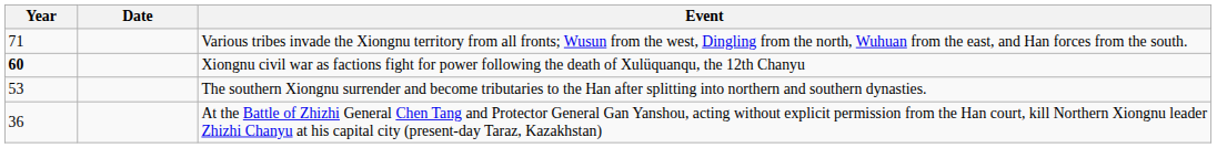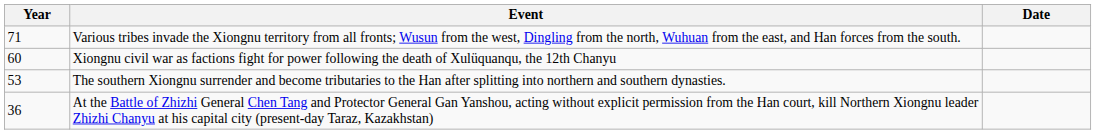columns swapped: Date <-> Event
row 3 | Year: bold -> normal
